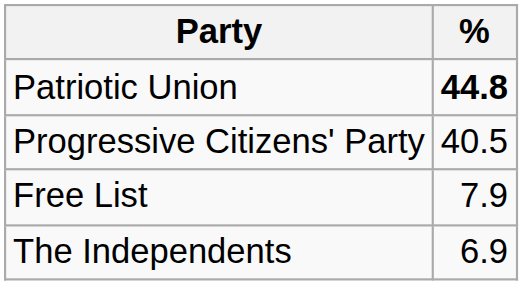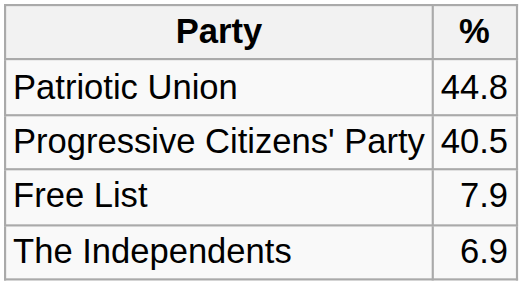Patriotic Union | %: bold -> normal
